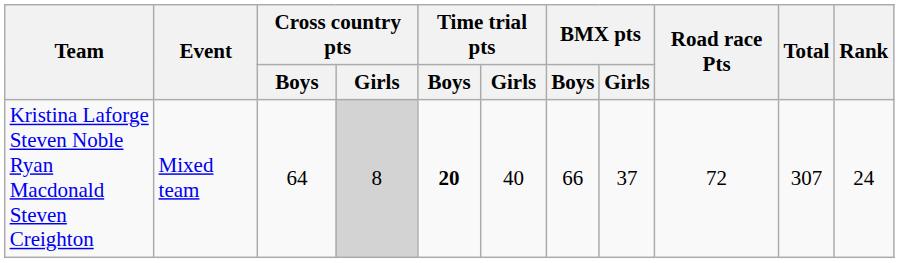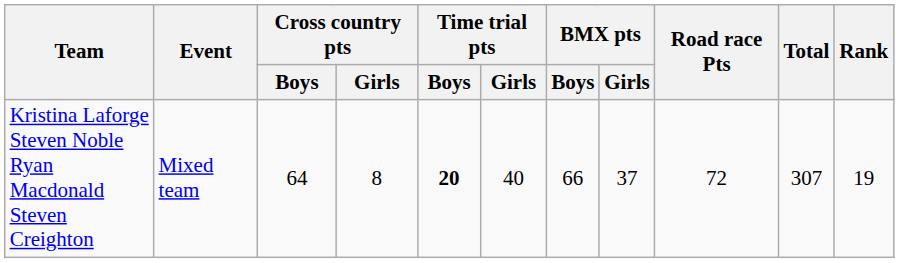row 3 | Cross country pts / Girls: lightgrey background -> no background
row 3 | Rank: 24 -> 19
